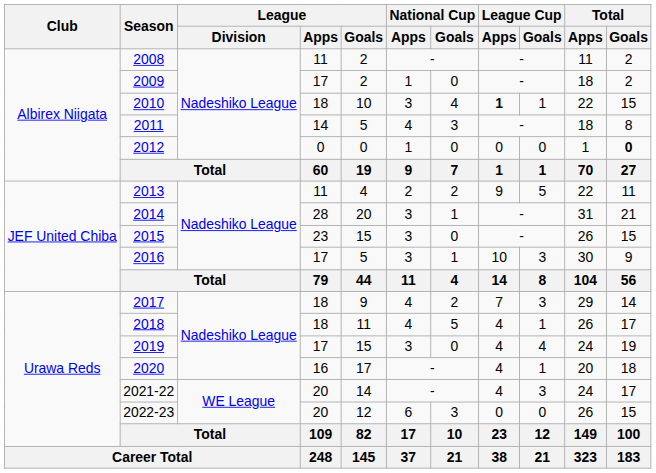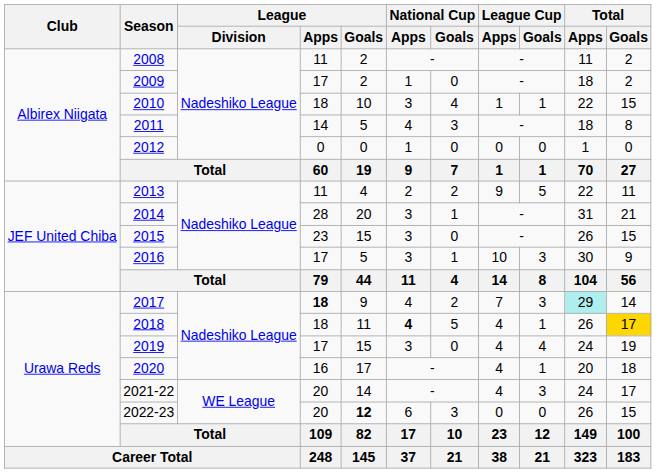2010 | League Cup / Apps: bold -> normal
2012 | Total / Goals: bold -> normal
2017 | League / Apps: normal -> bold
2017 | Total / Apps: no background -> paleturquoise background
2018 | National Cup / Apps: normal -> bold
2018 | Total / Goals: no background -> gold background
2022-23 | League / Goals: normal -> bold
